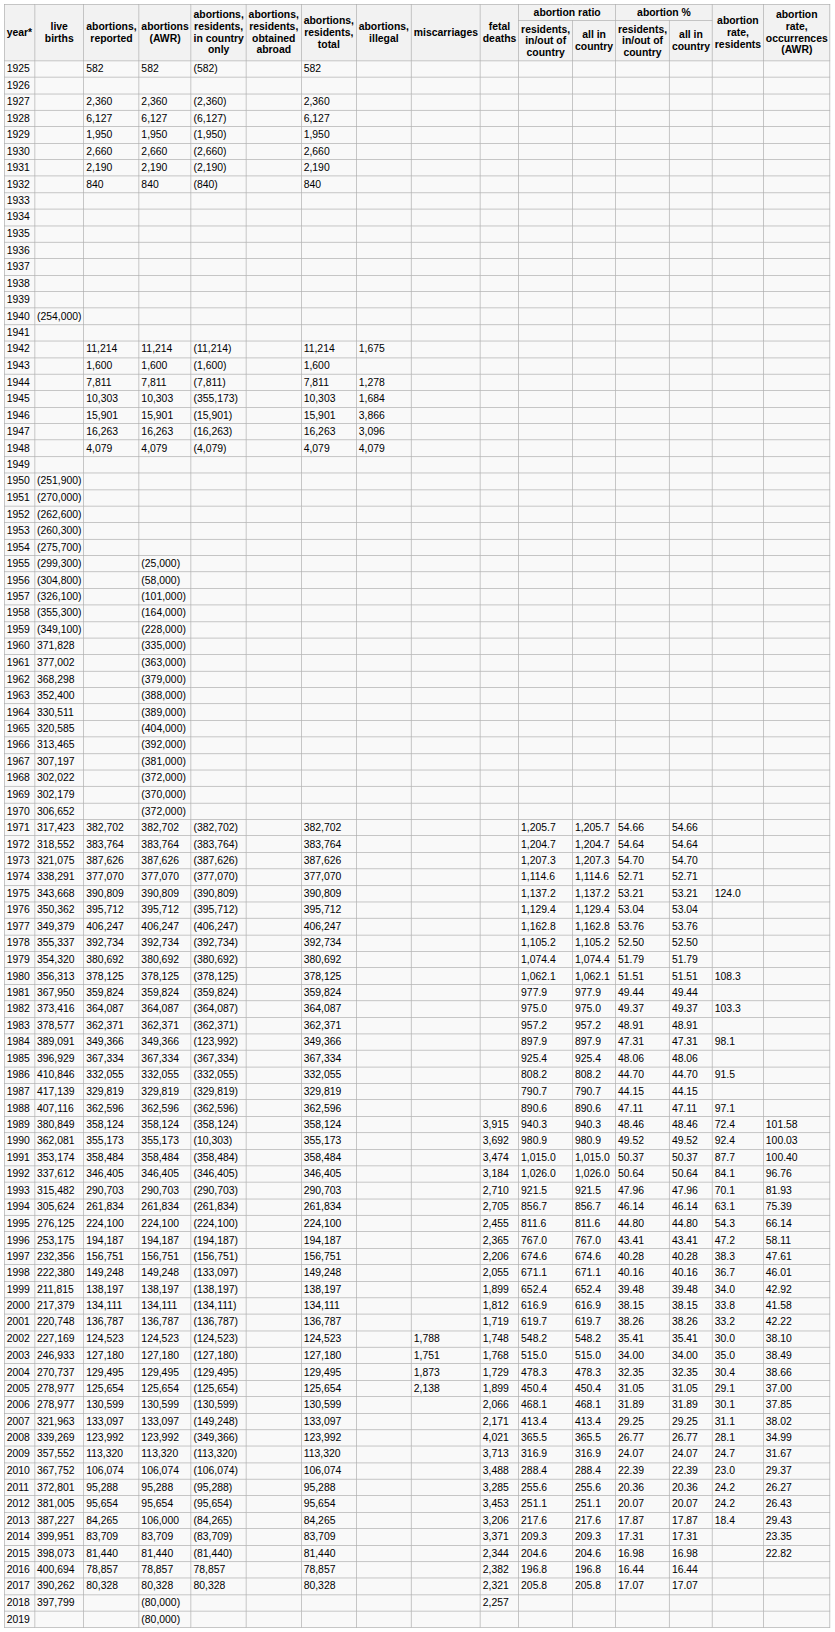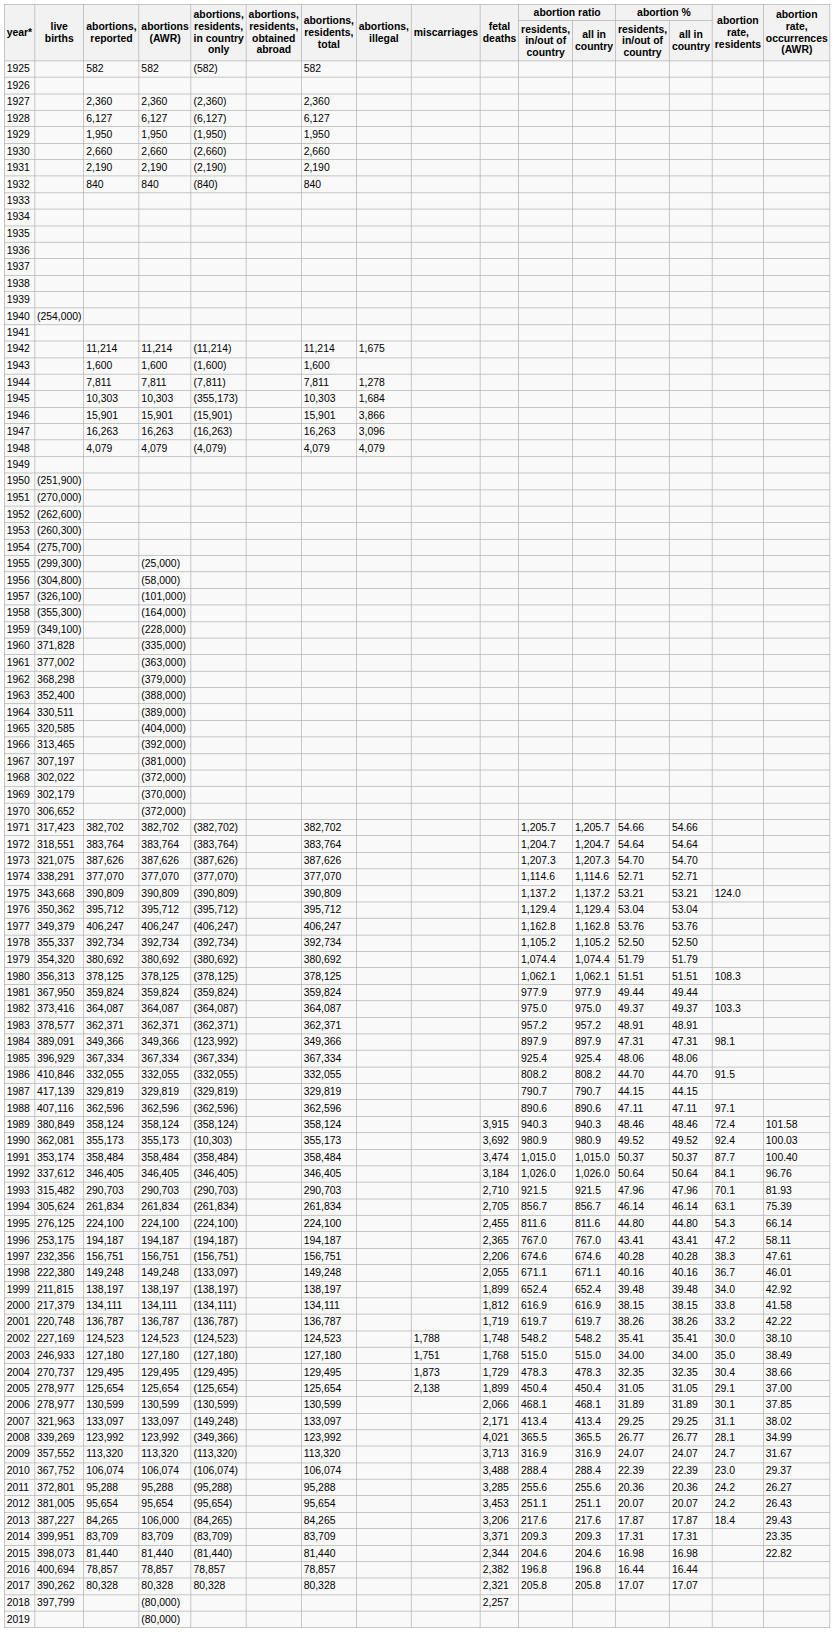1972 | live births: 318,552 -> 318,551
